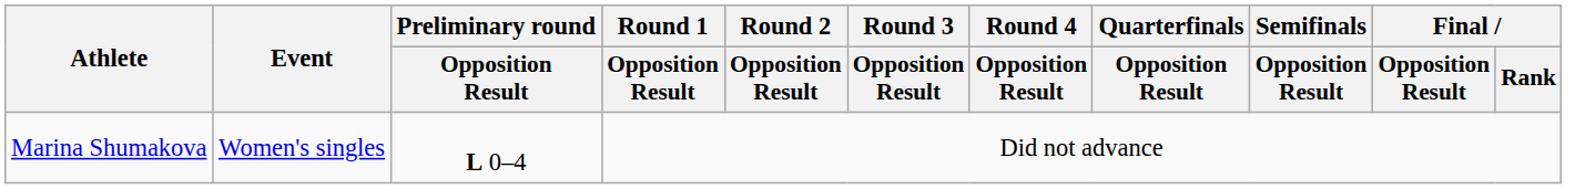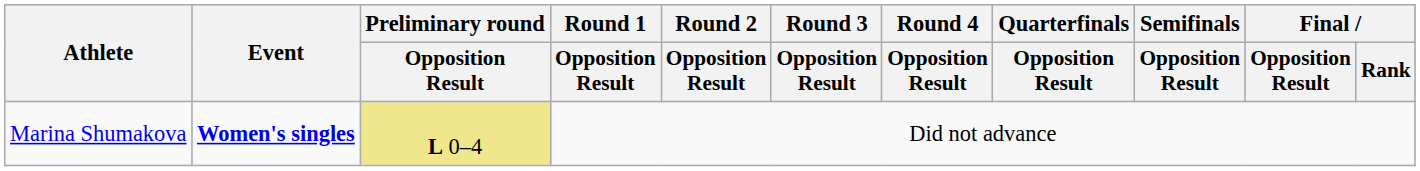Marina Shumakova | Event: normal -> bold
Marina Shumakova | Preliminary round / Opposition Result: no background -> khaki background
